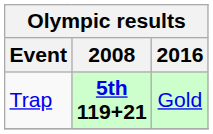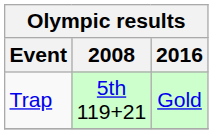Trap | 2008: bold -> normal
